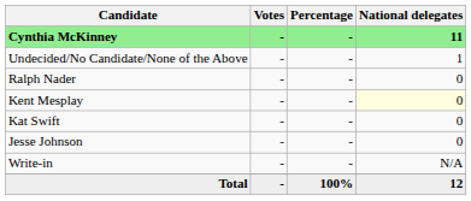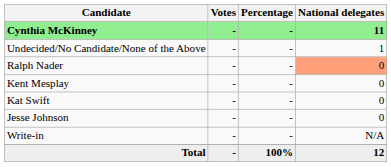Ralph Nader | National delegates: no background -> lightsalmon background
Kent Mesplay | National delegates: lightyellow background -> no background
